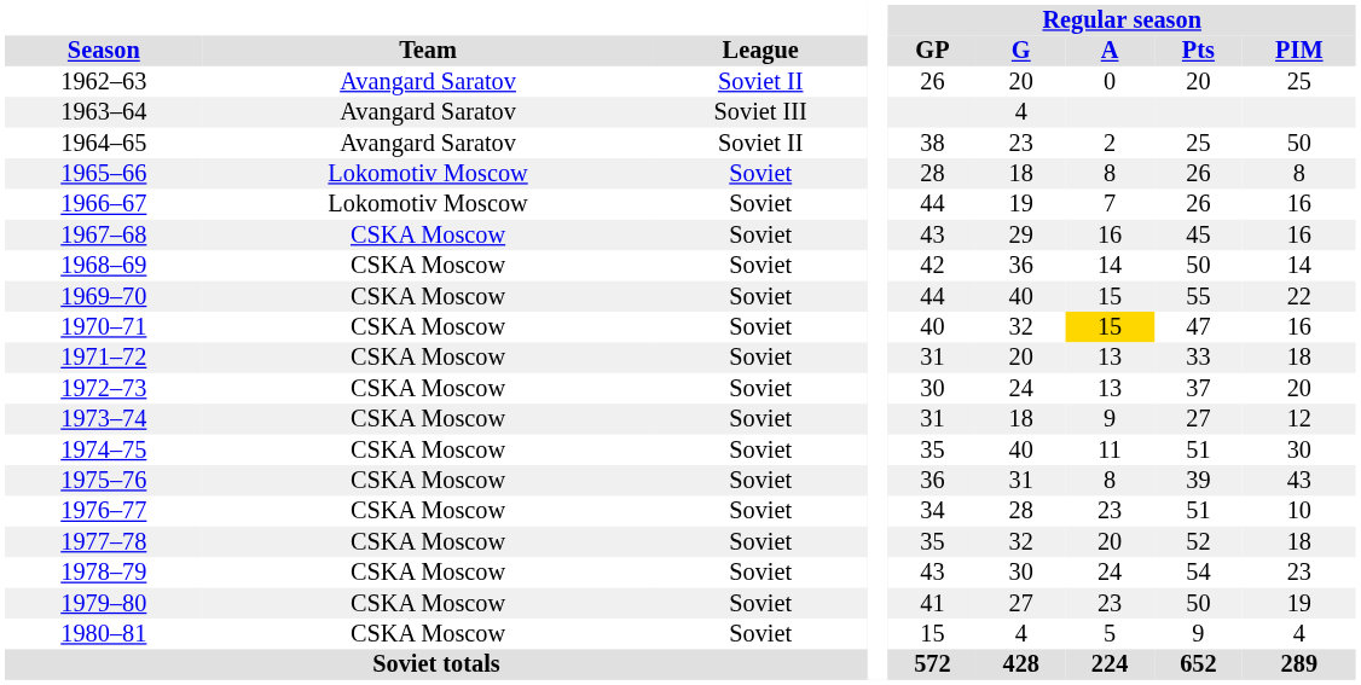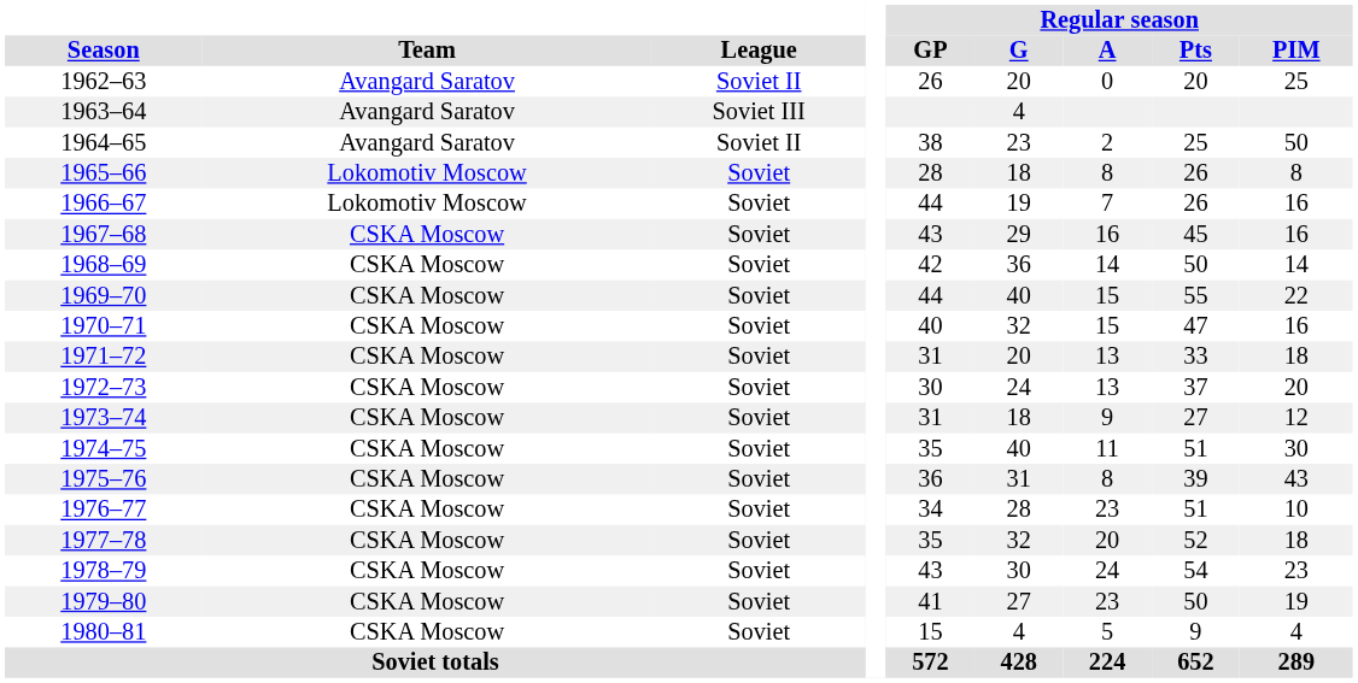1970–71 | Regular season / A: gold background -> no background
